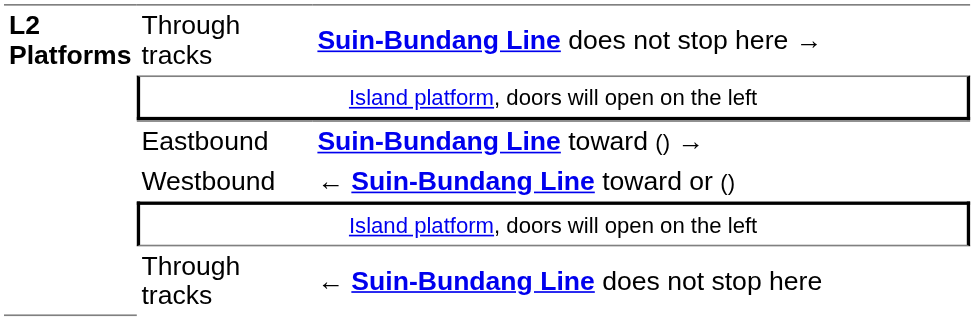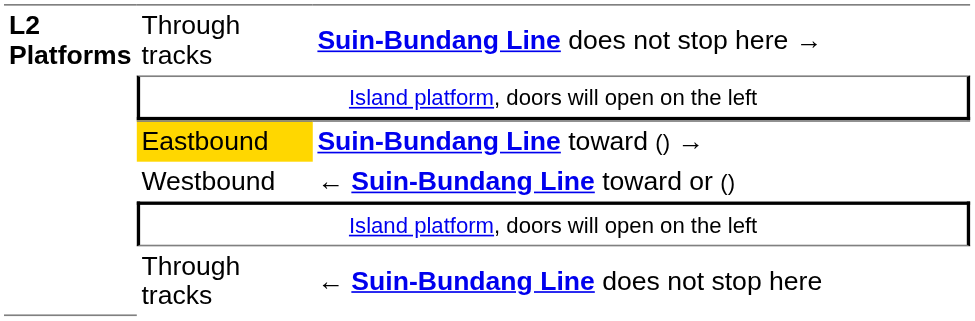Suin-Bundang Line toward () → | column 2: no background -> gold background
